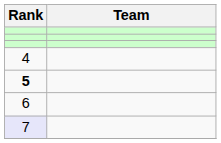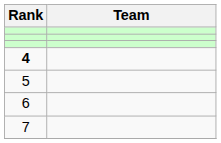row 5 | Rank: normal -> bold
row 6 | Rank: bold -> normal
row 8 | Rank: lavender background -> no background
